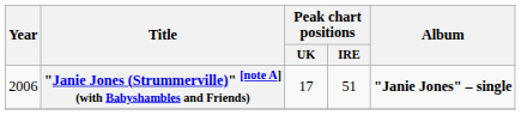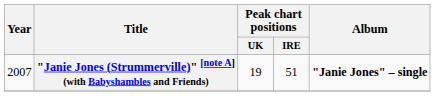row 3 | Year: 2006 -> 2007
row 3 | Peak chart positions / UK: 17 -> 19
